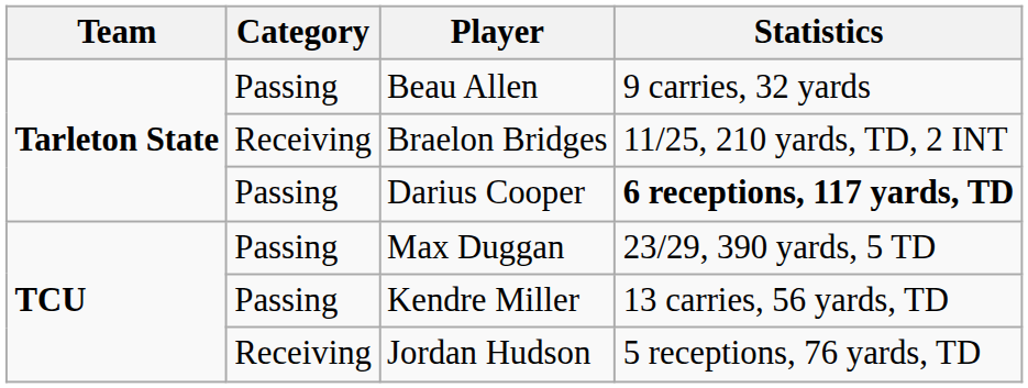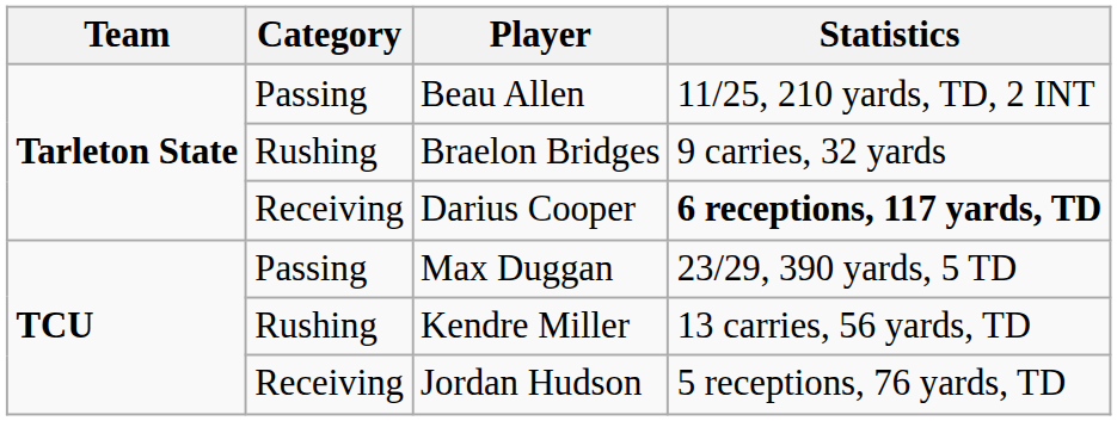Beau Allen | Statistics: 9 carries, 32 yards -> 11/25, 210 yards, TD, 2 INT
Braelon Bridges | Category: Receiving -> Rushing
Braelon Bridges | Statistics: 11/25, 210 yards, TD, 2 INT -> 9 carries, 32 yards
Darius Cooper | Category: Passing -> Receiving
Kendre Miller | Category: Passing -> Rushing
